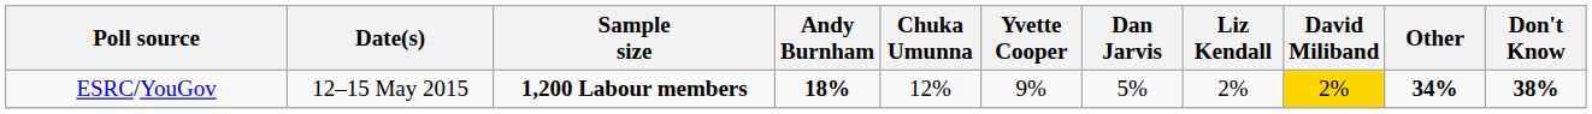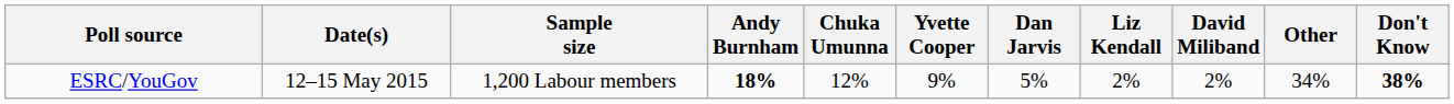ESRC/YouGov | Sample size: bold -> normal
ESRC/YouGov | David Miliband: gold background -> no background
ESRC/YouGov | Other: bold -> normal
